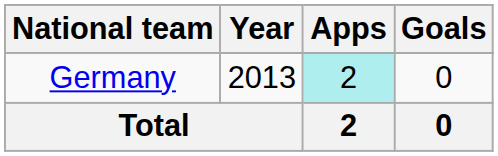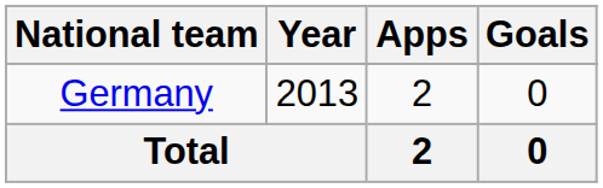2013 | Apps: paleturquoise background -> no background
